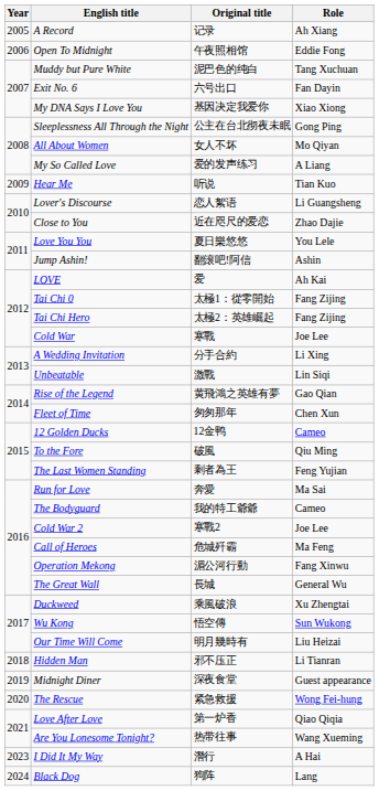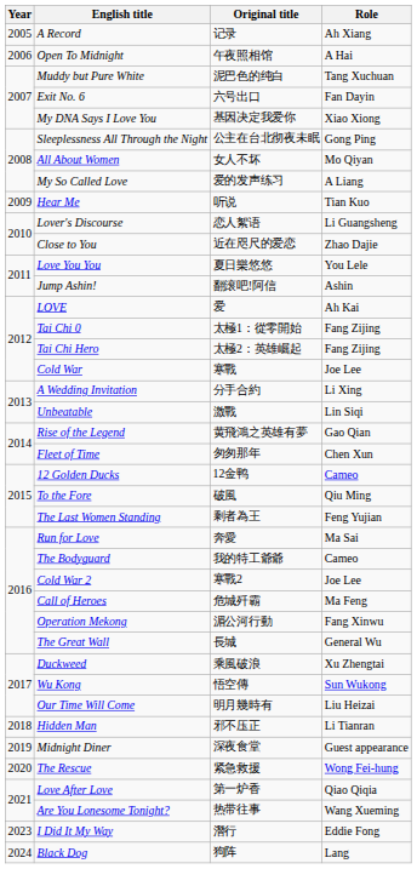Open To Midnight | Role: Eddie Fong -> A Hai
I Did It My Way | Role: A Hai -> Eddie Fong
